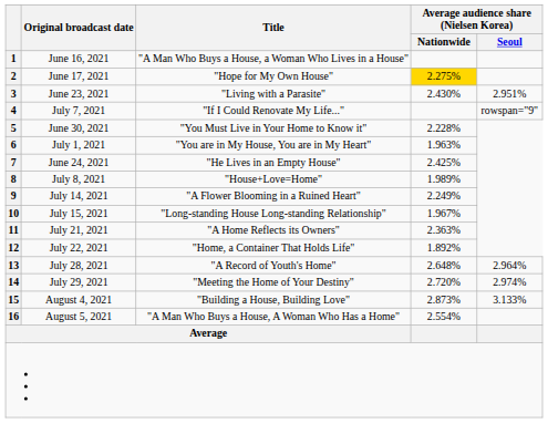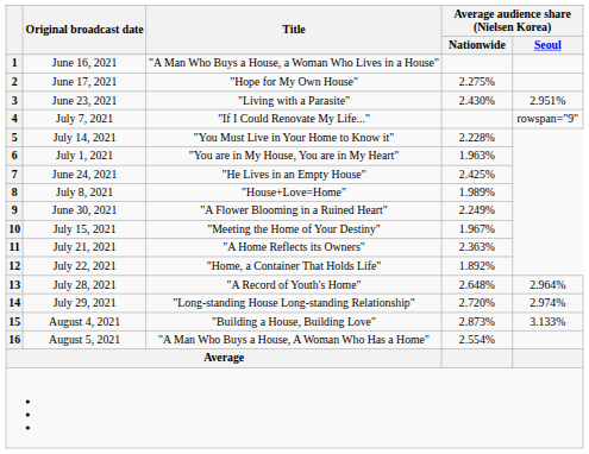2 | Average audience share (Nielsen Korea) / Nationwide: gold background -> no background
5 | Original broadcast date: June 30, 2021 -> July 14, 2021
9 | Original broadcast date: July 14, 2021 -> June 30, 2021
10 | Title: "Long-standing House Long-standing Relationship" -> "Meeting the Home of Your Destiny"
14 | Title: "Meeting the Home of Your Destiny" -> "Long-standing House Long-standing Relationship"
